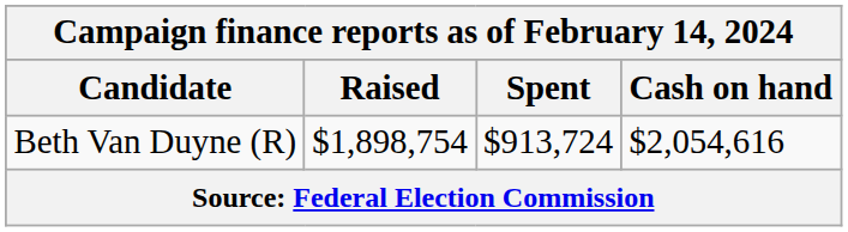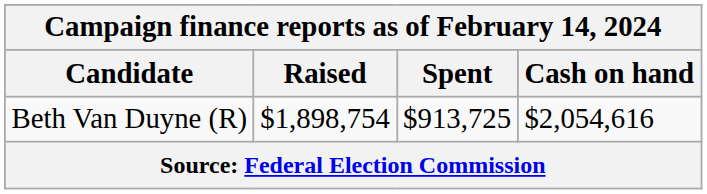Beth Van Duyne (R) | Spent: $913,724 -> $913,725
